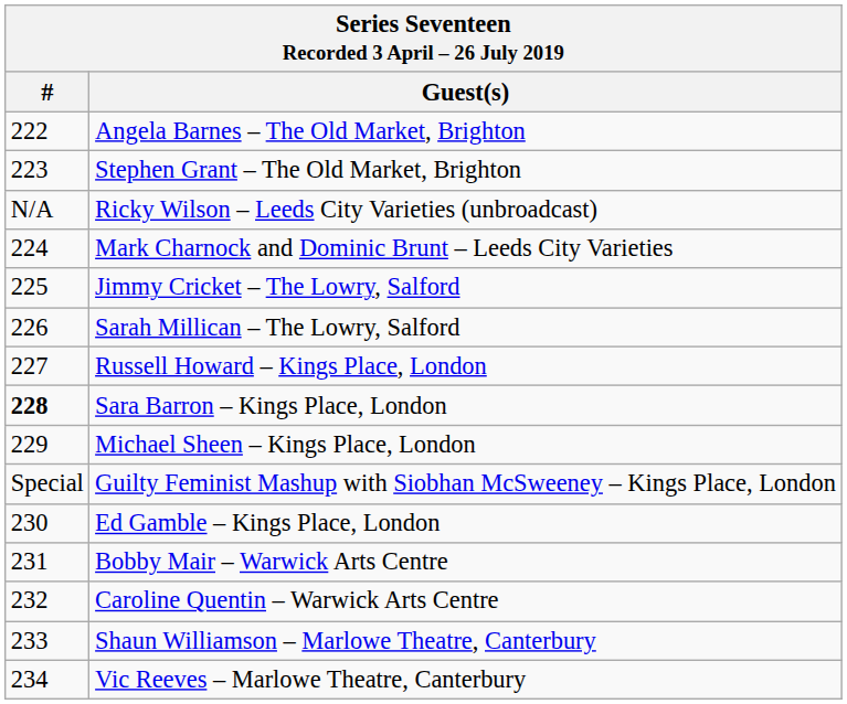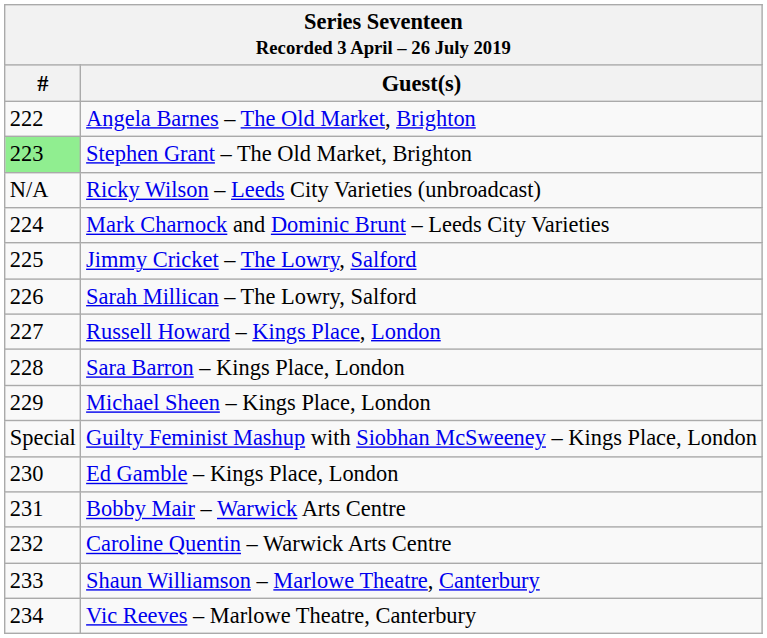Stephen Grant – The Old Market, Brighton | #: no background -> lightgreen background
Sara Barron – Kings Place, London | #: bold -> normal
